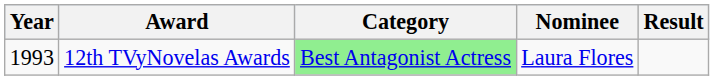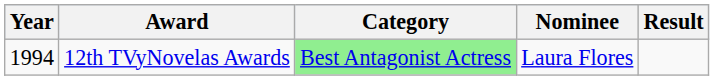12th TVyNovelas Awards | Year: 1993 -> 1994
